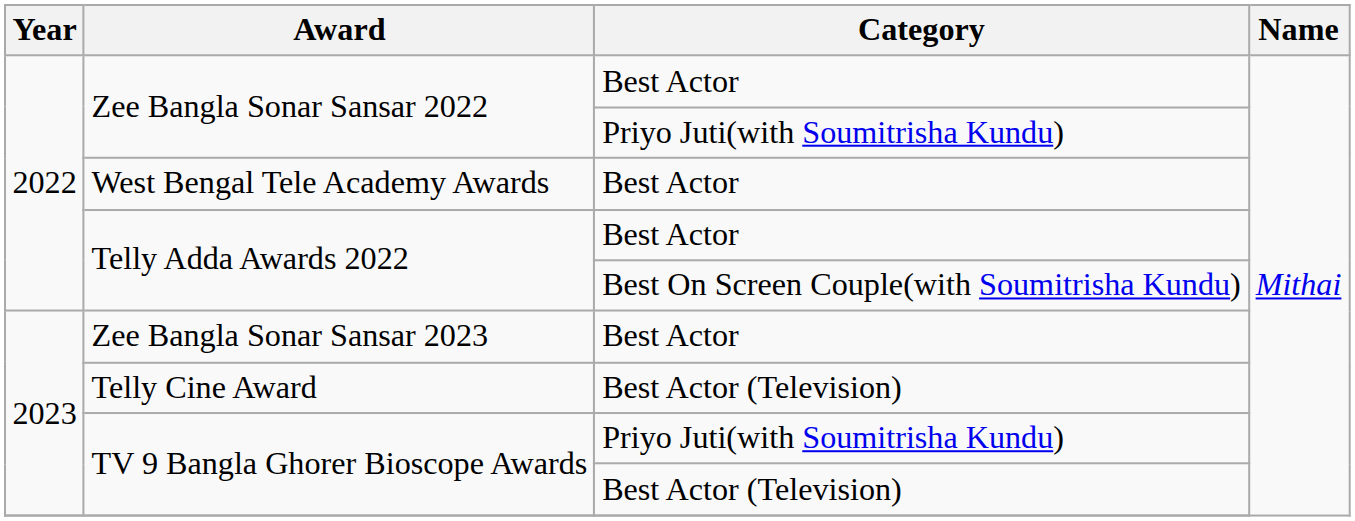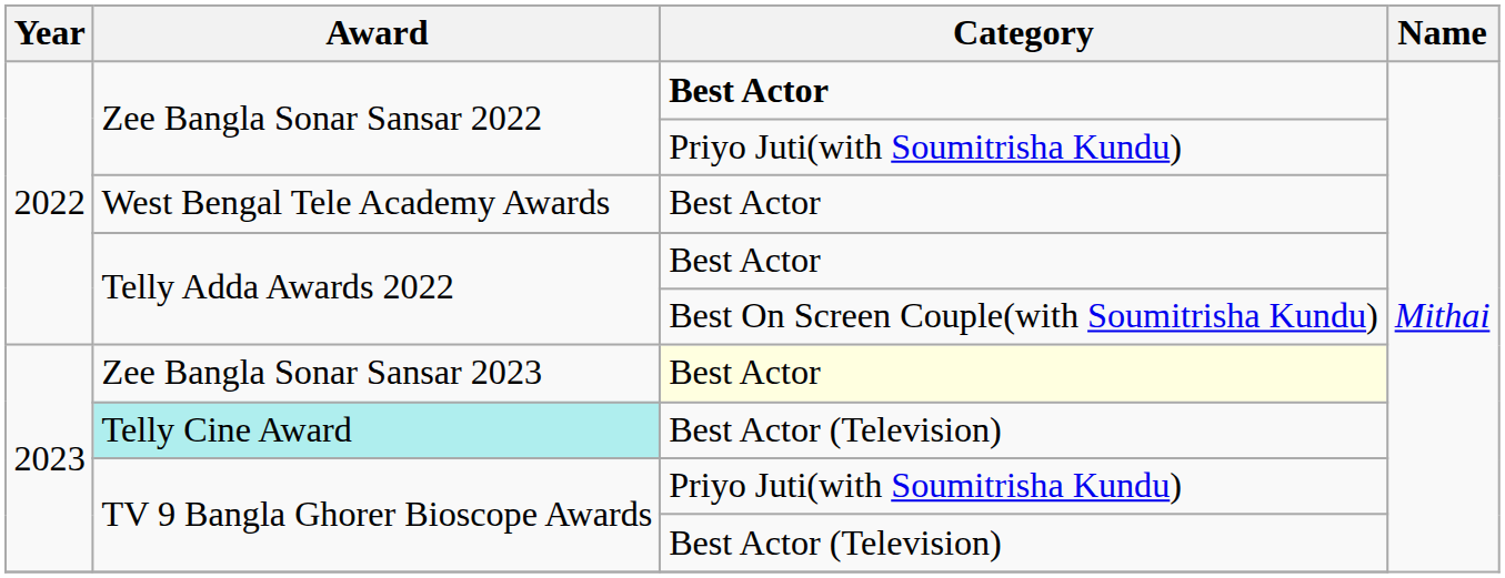Zee Bangla Sonar Sansar 2022 / Best Actor | Category: normal -> bold
Zee Bangla Sonar Sansar 2023 | Category: no background -> lightyellow background
Telly Cine Award | Award: no background -> paleturquoise background
